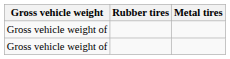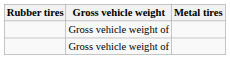columns swapped: Gross vehicle weight <-> Rubber tires
